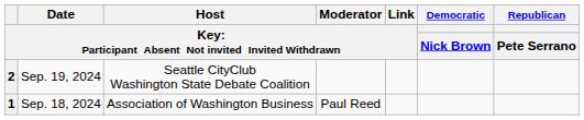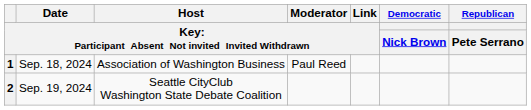rows swapped: 1 <-> 2
